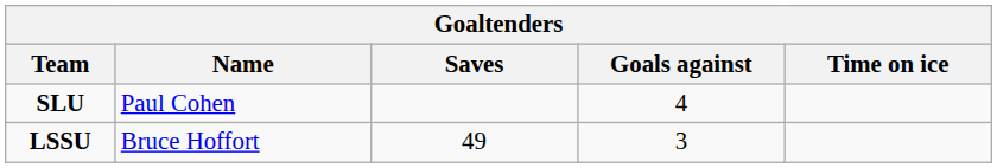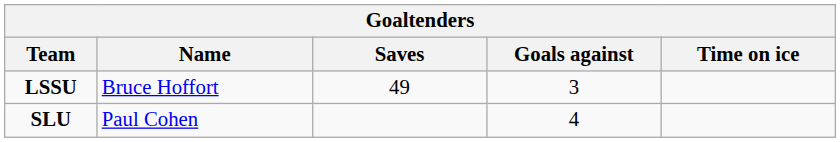rows swapped: SLU <-> LSSU
